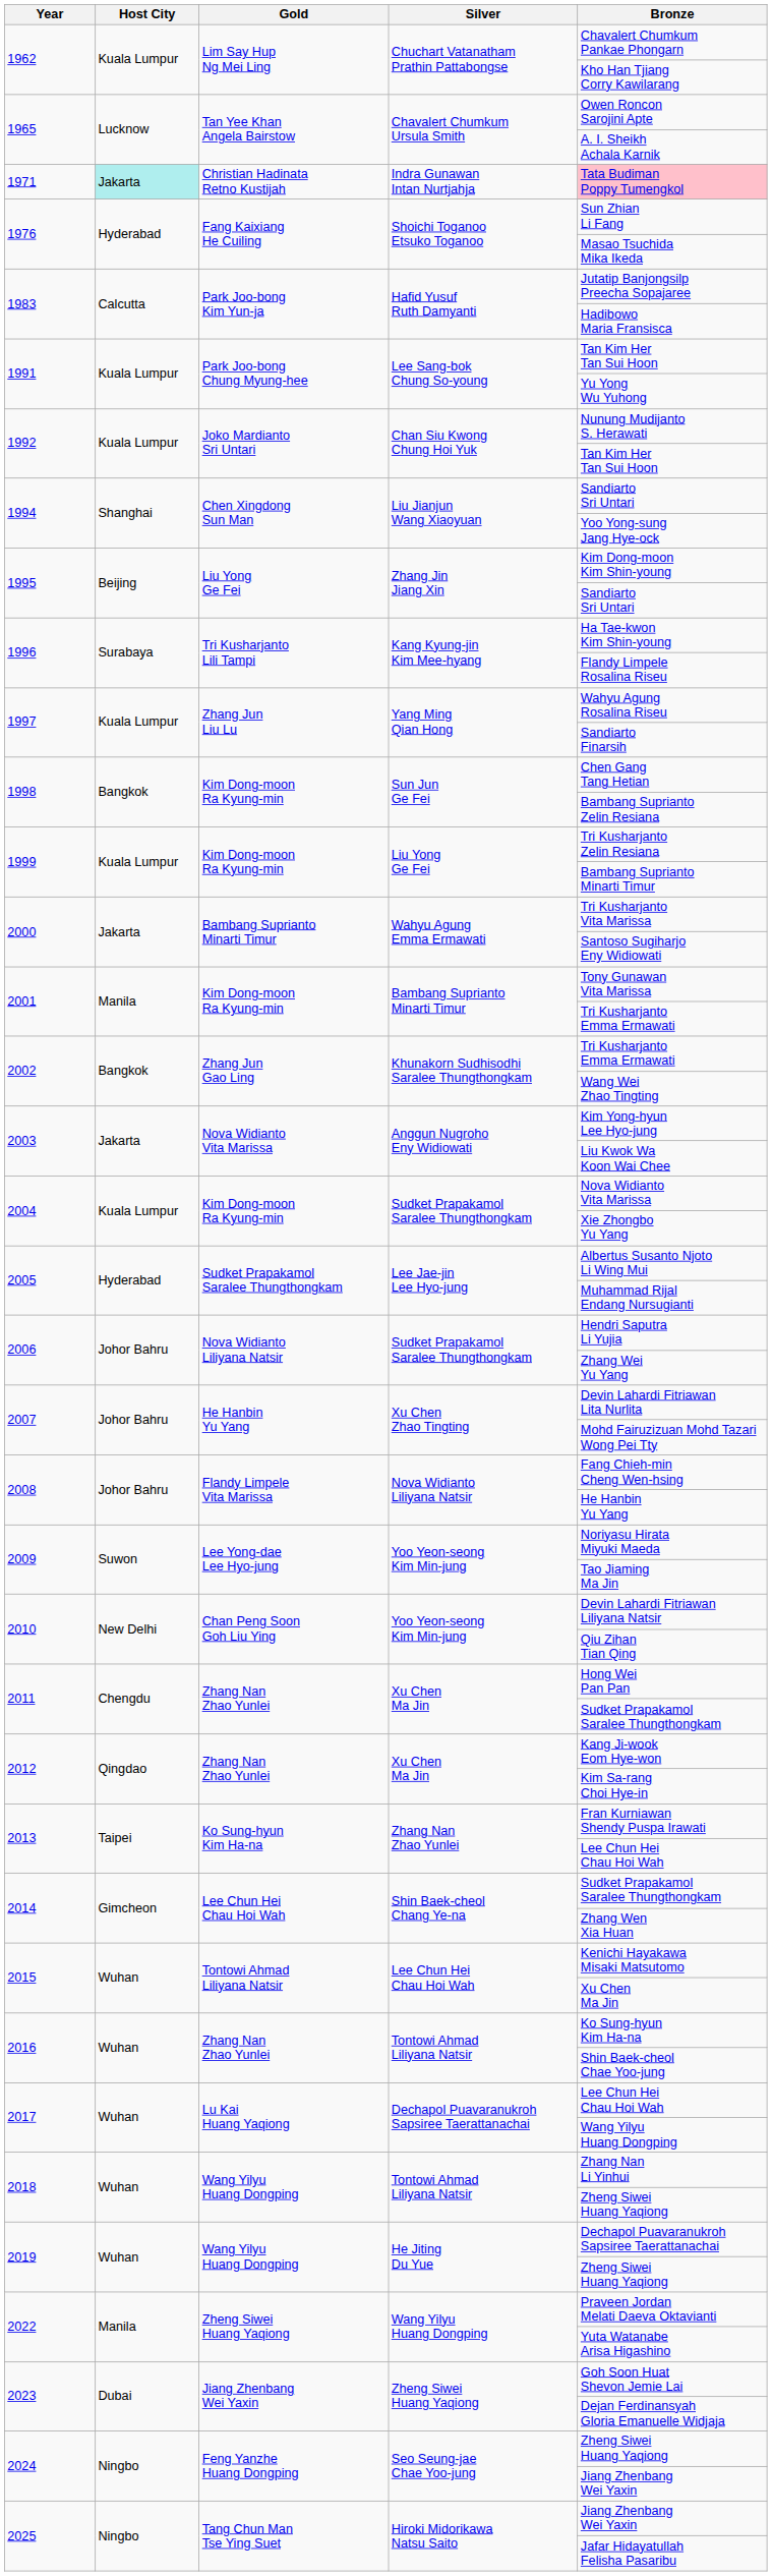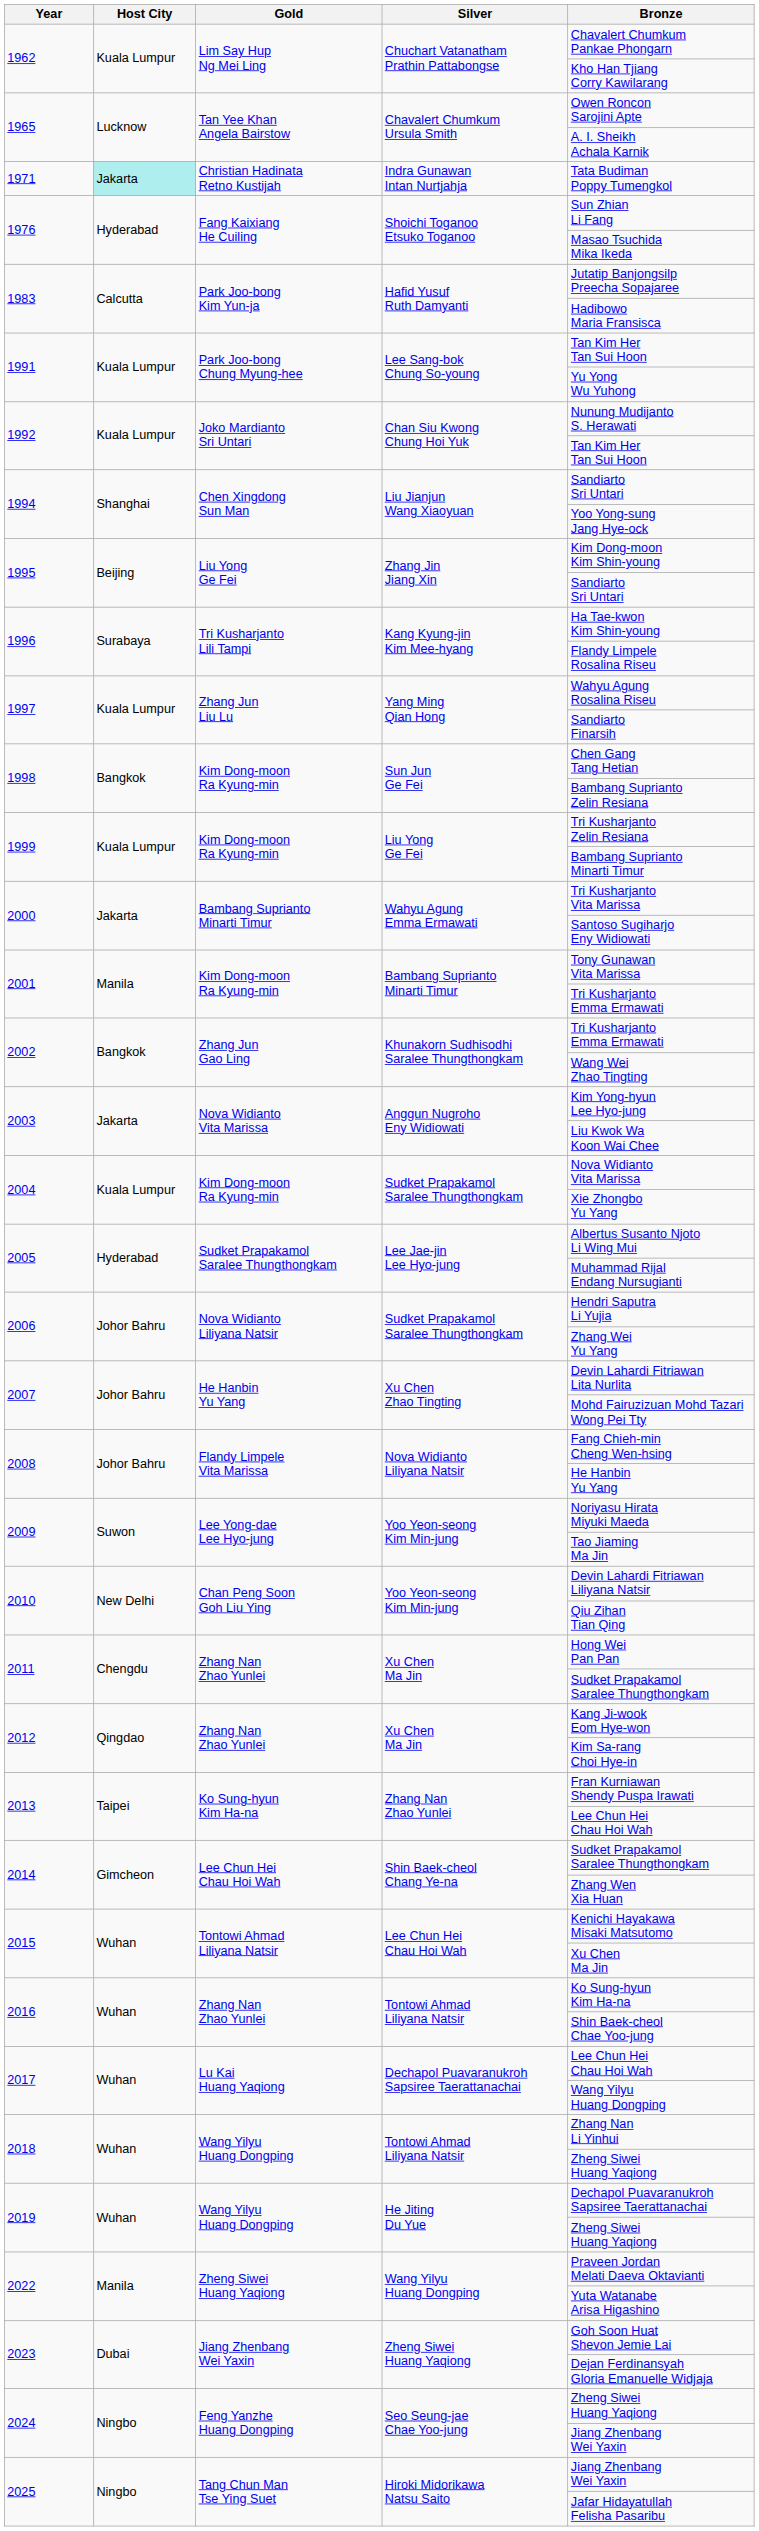1971 | Bronze: pink background -> no background
